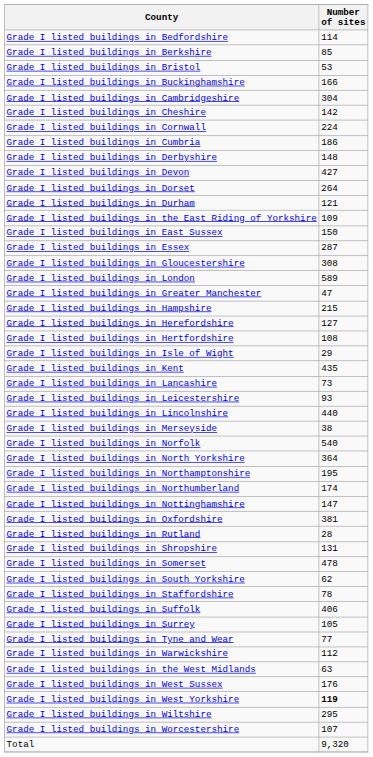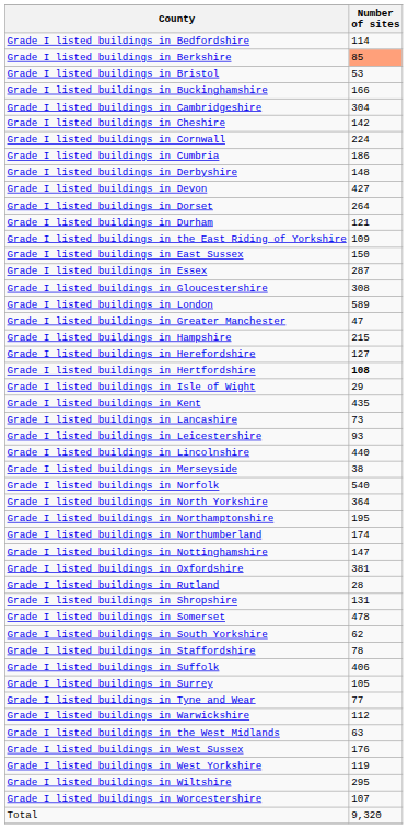Grade I listed buildings in Berkshire | Number of sites: no background -> lightsalmon background
Grade I listed buildings in Hertfordshire | Number of sites: normal -> bold
Grade I listed buildings in West Yorkshire | Number of sites: bold -> normal
